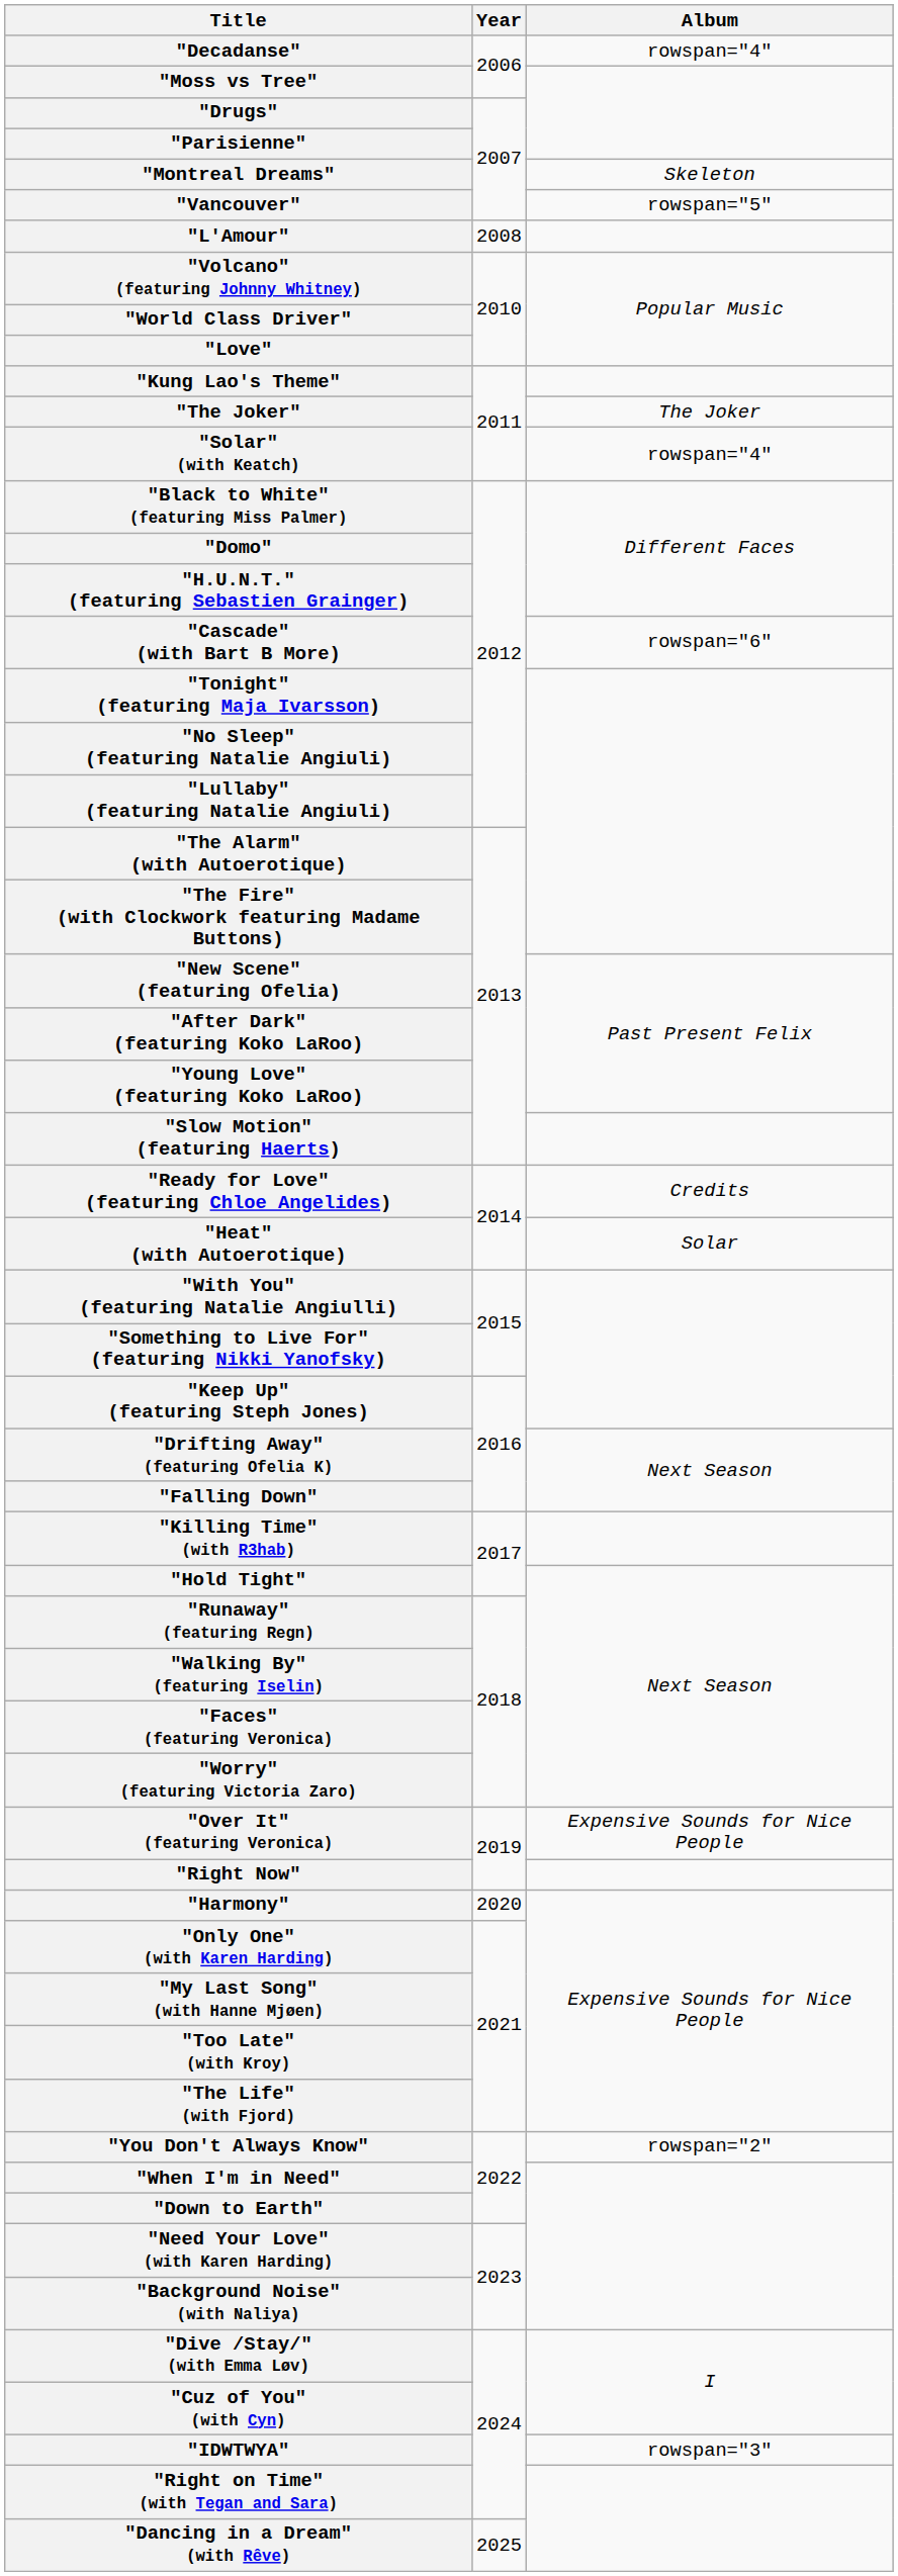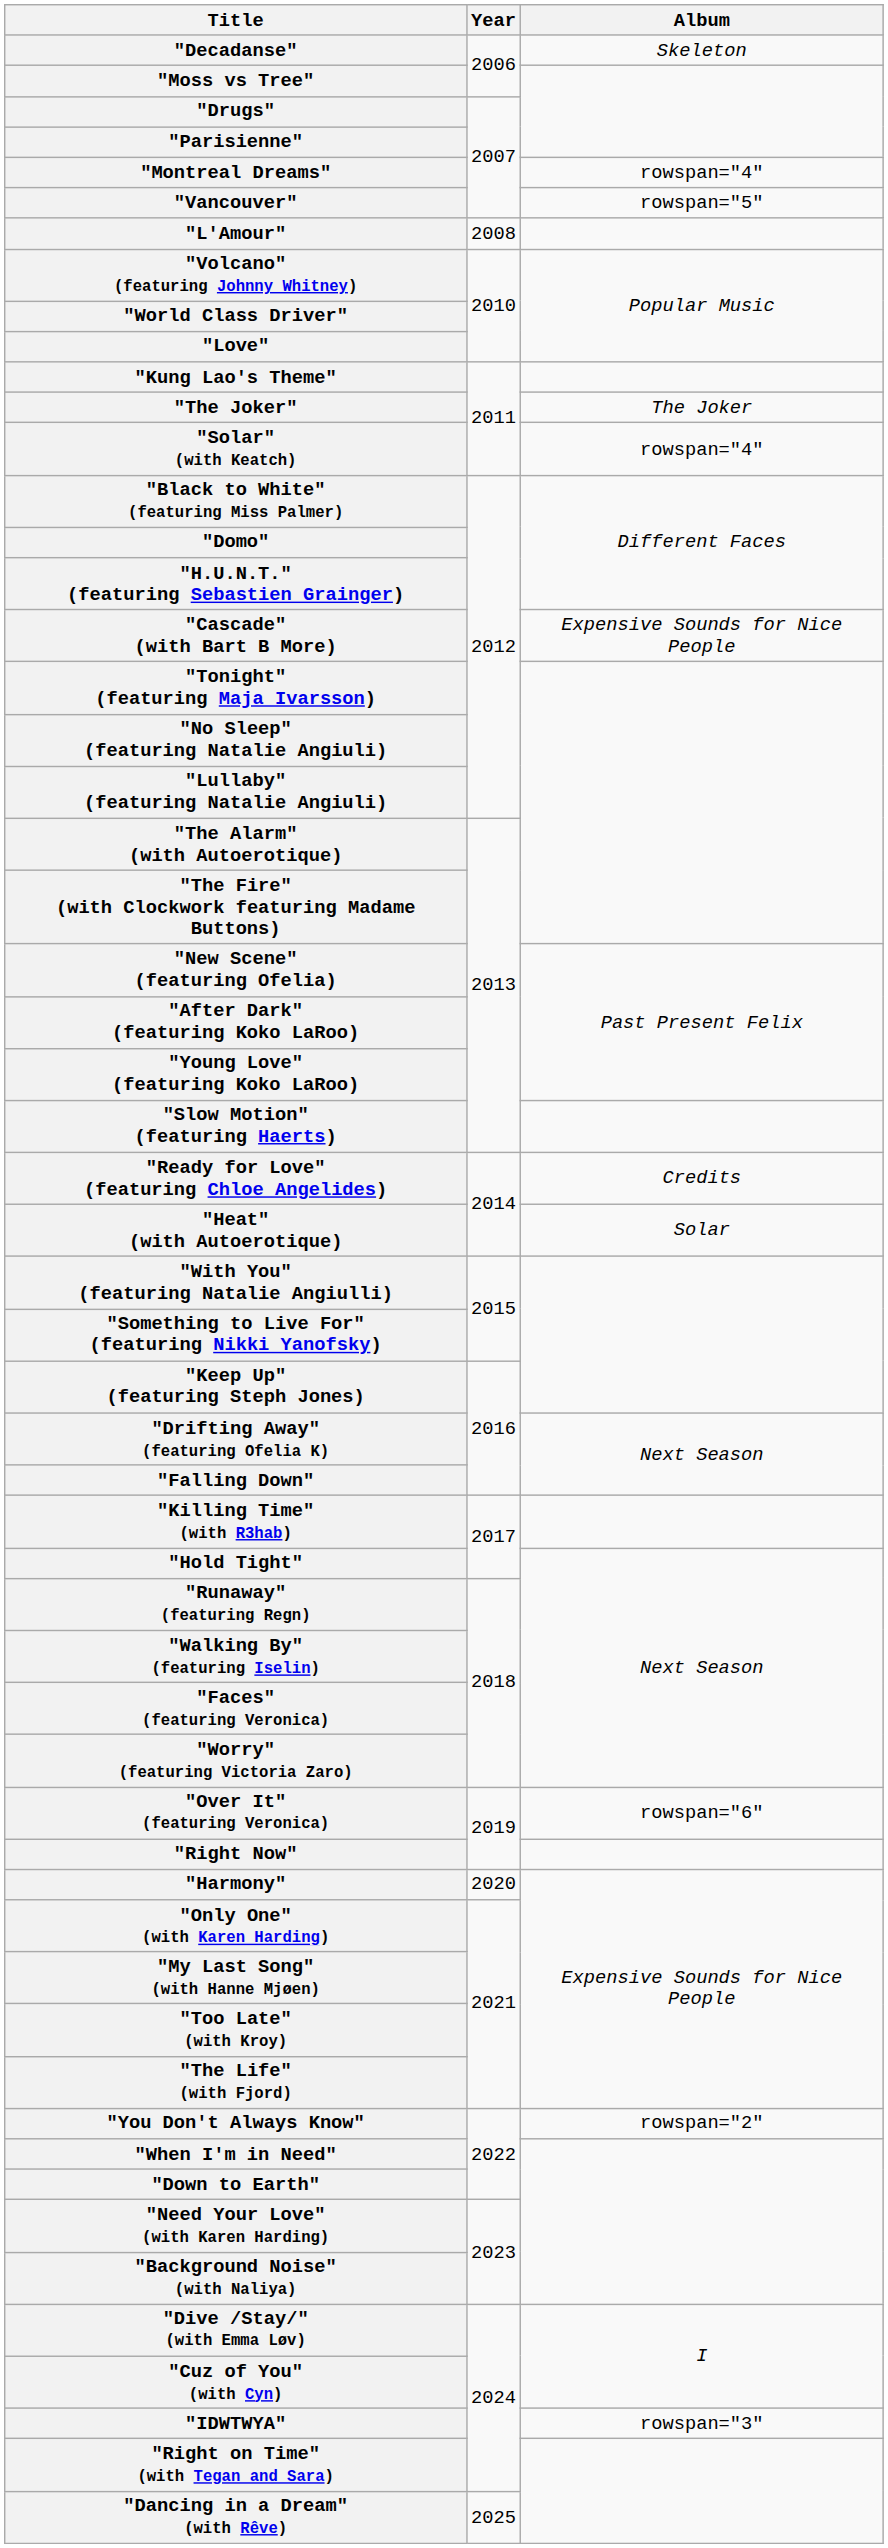"Decadanse" | Album: rowspan="4" -> Skeleton
"Montreal Dreams" | Album: Skeleton -> rowspan="4"
"Cascade" (with Bart B More) | Album: rowspan="6" -> Expensive Sounds for Nice People
"Over It" (featuring Veronica) | Album: Expensive Sounds for Nice People -> rowspan="6"
